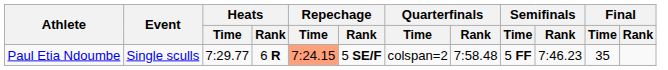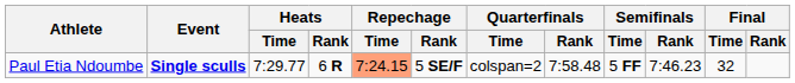Paul Etia Ndoumbe | Event: normal -> bold
Paul Etia Ndoumbe | Final / Time: 35 -> 32
